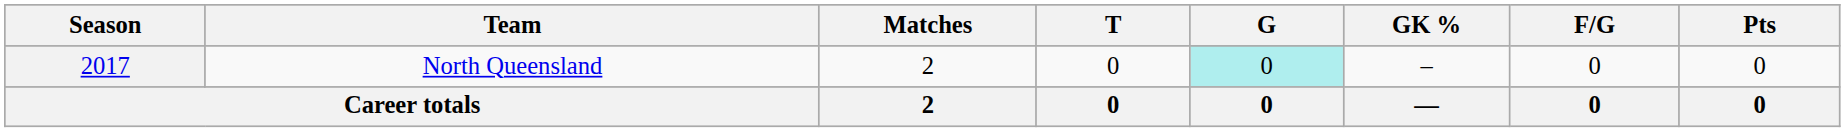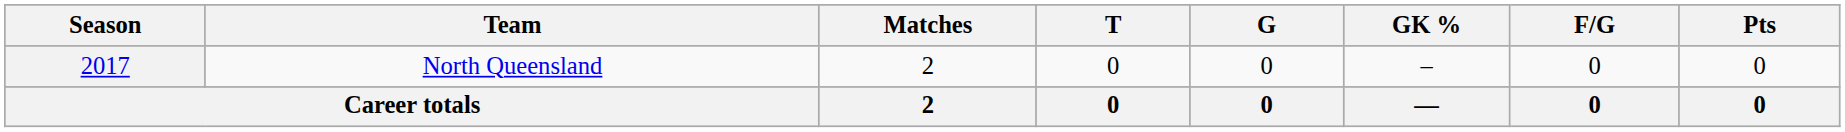2017 | G: paleturquoise background -> no background
